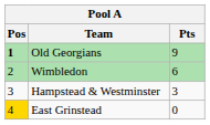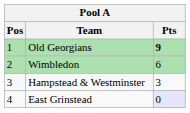Old Georgians | Pos: bold -> normal
Old Georgians | Pts: normal -> bold
East Grinstead | Pos: gold background -> no background
East Grinstead | Pts: no background -> lavender background
